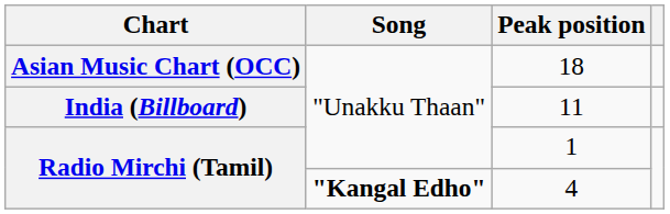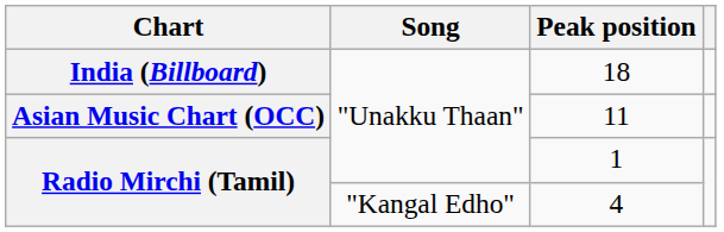18 | Chart: Asian Music Chart (OCC) -> India (Billboard)
11 | Chart: India (Billboard) -> Asian Music Chart (OCC)
4 | Song: bold -> normal
